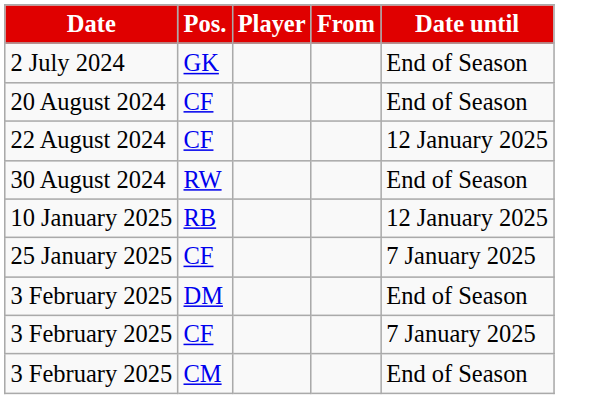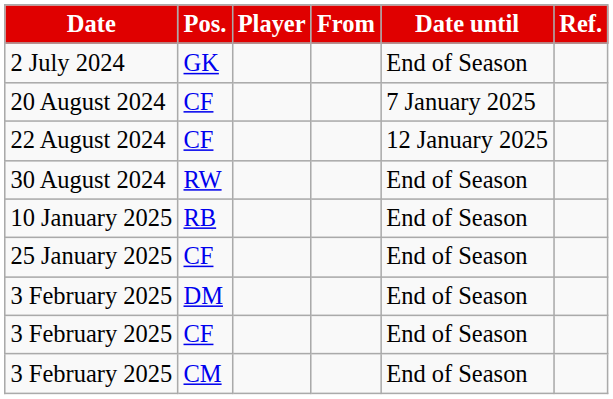+ column: Ref.
20 August 2024 | Date until: End of Season -> 7 January 2025
10 January 2025 | Date until: 12 January 2025 -> End of Season
25 January 2025 | Date until: 7 January 2025 -> End of Season
3 February 2025 / CF | Date until: 7 January 2025 -> End of Season
